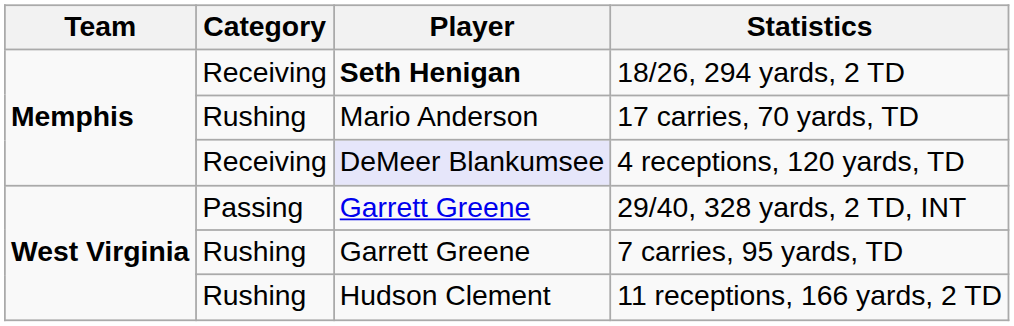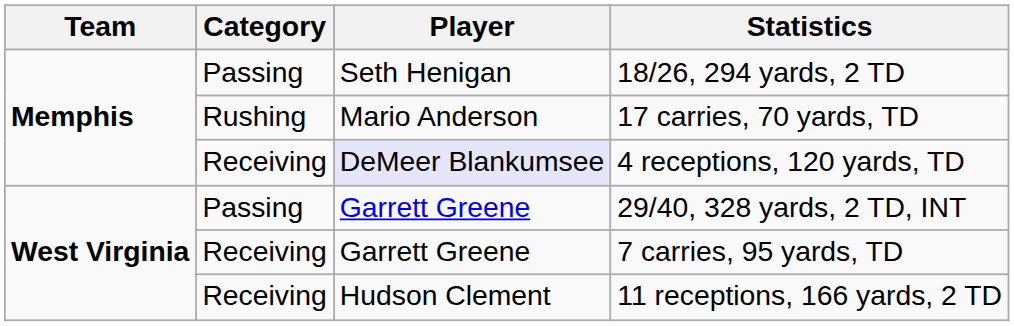18/26, 294 yards, 2 TD | Category: Receiving -> Passing
18/26, 294 yards, 2 TD | Player: bold -> normal
7 carries, 95 yards, TD | Category: Rushing -> Receiving
11 receptions, 166 yards, 2 TD | Category: Rushing -> Receiving
